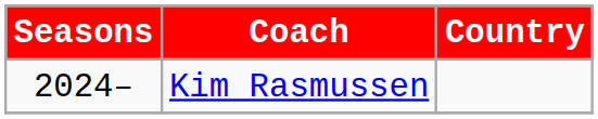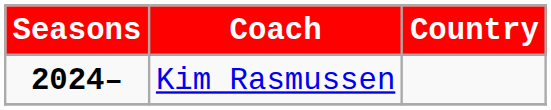Kim Rasmussen | Seasons: normal -> bold
